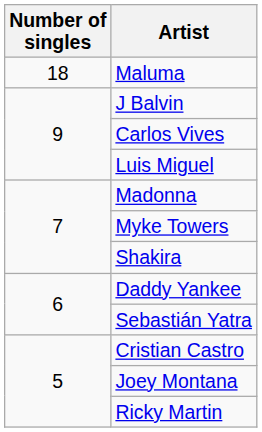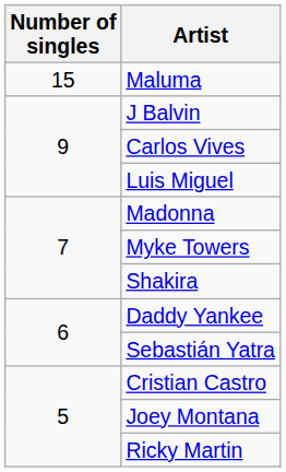Maluma | Number of singles: 18 -> 15
